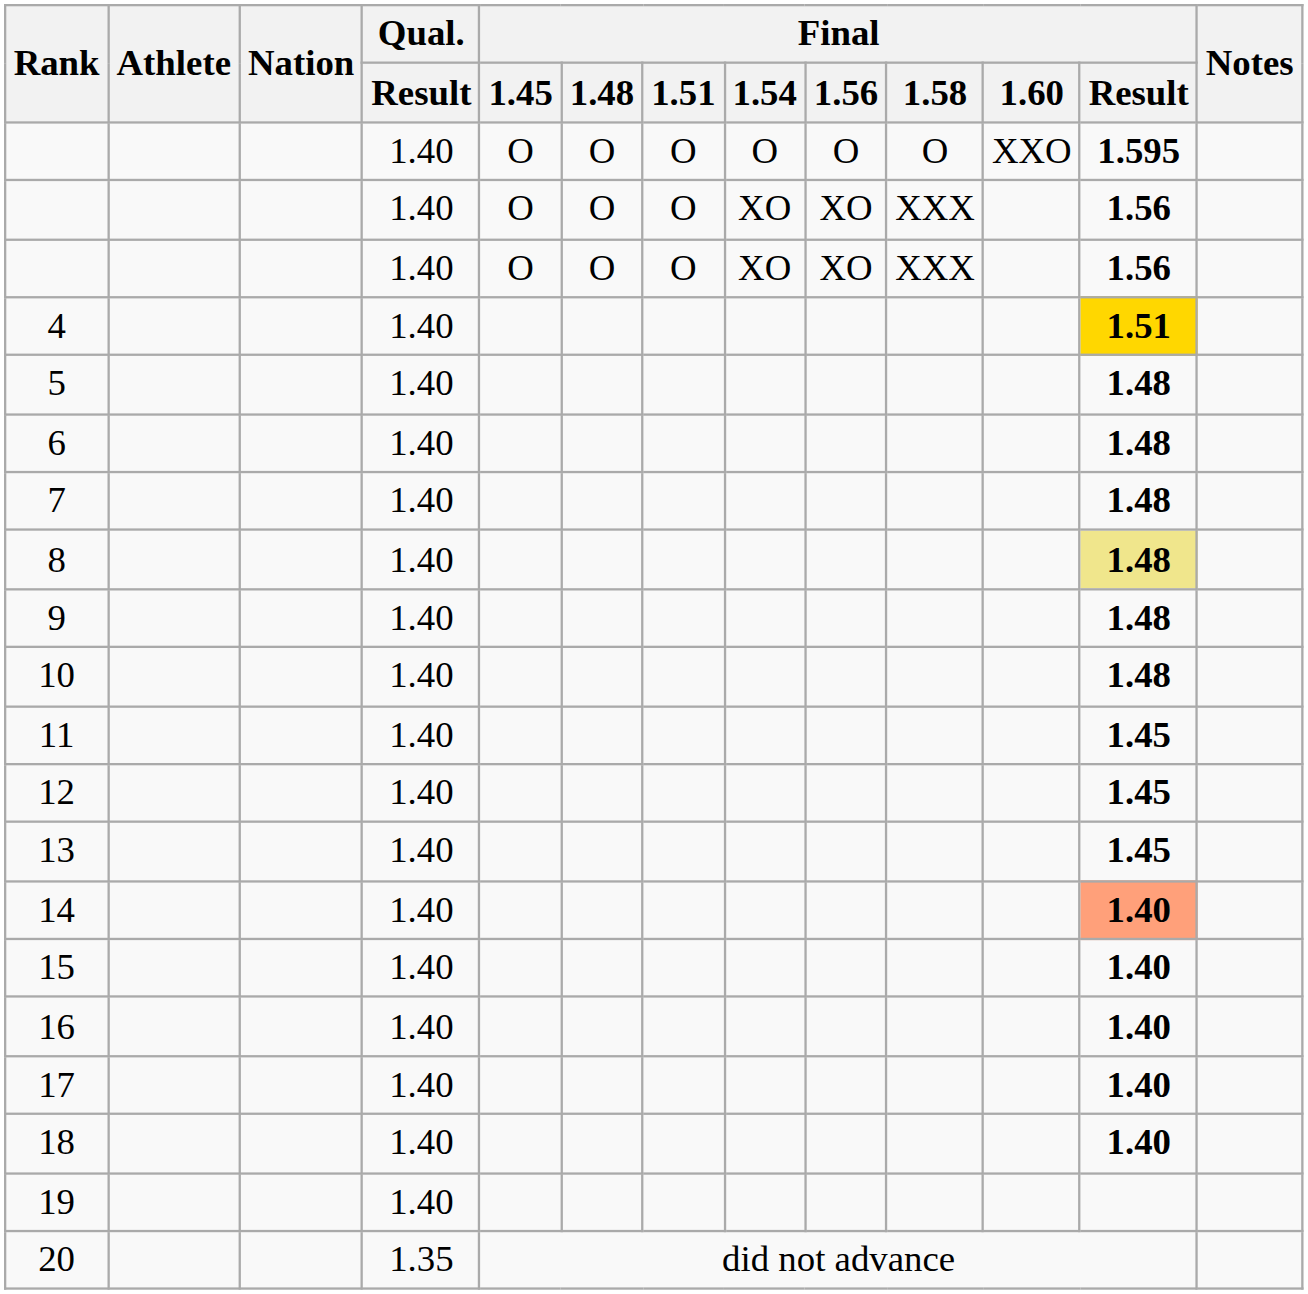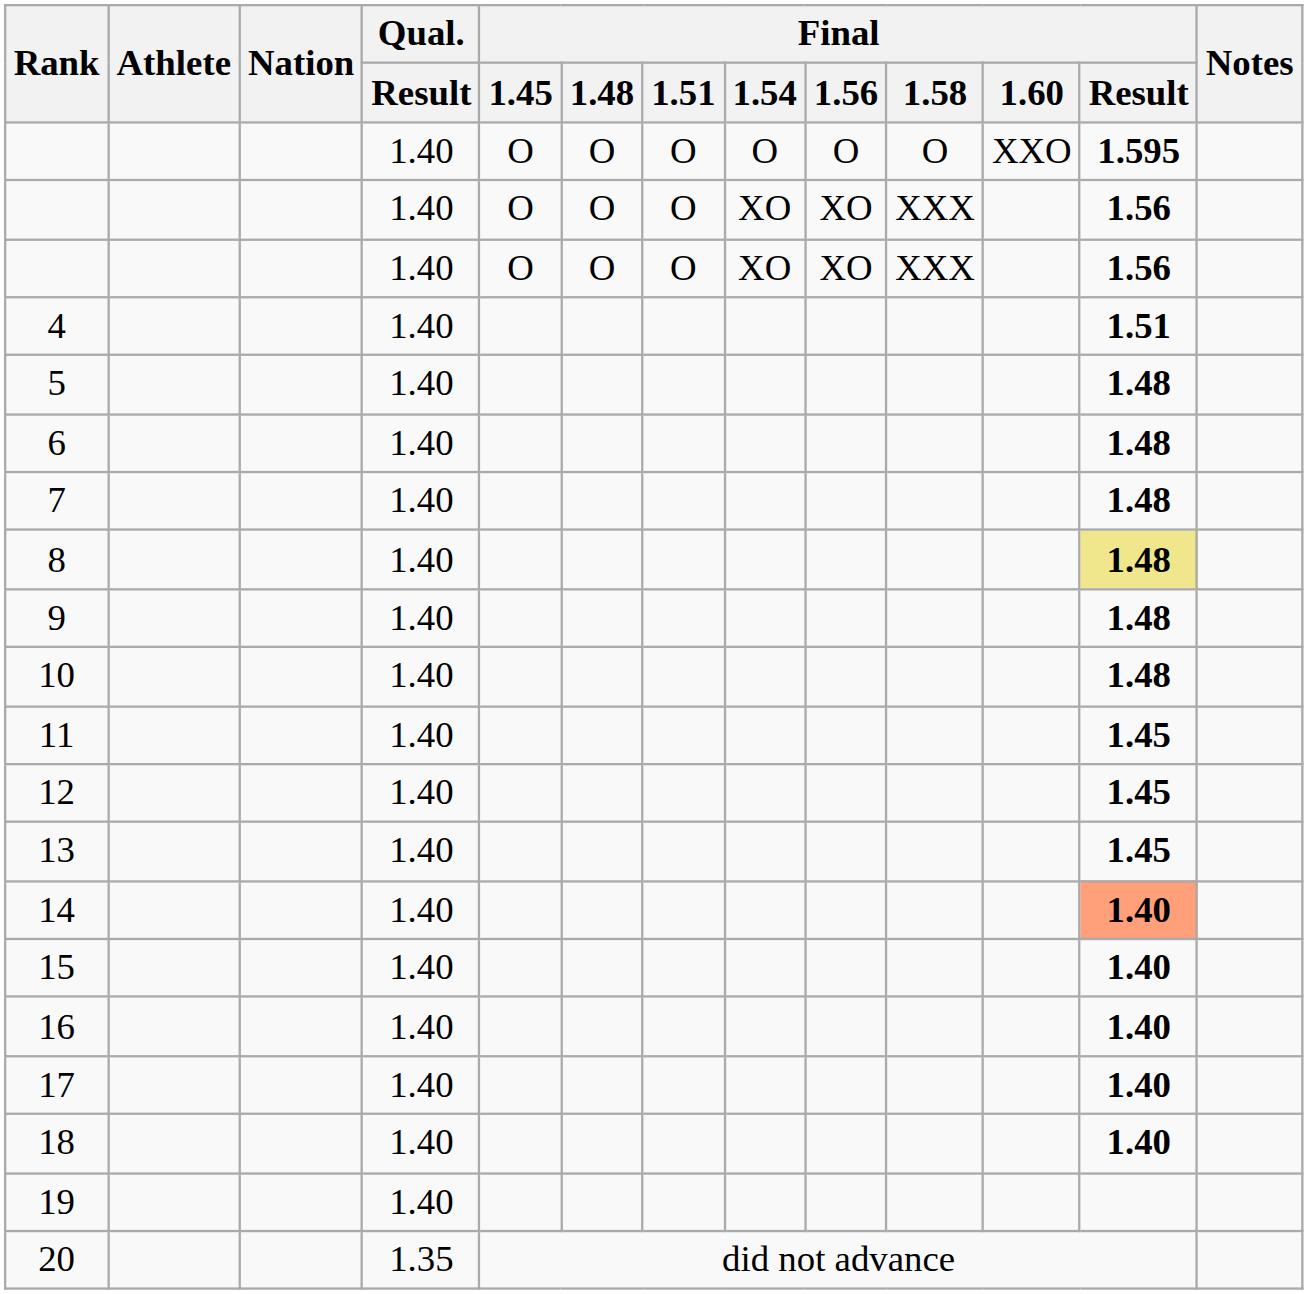4 | Final / Result: gold background -> no background
